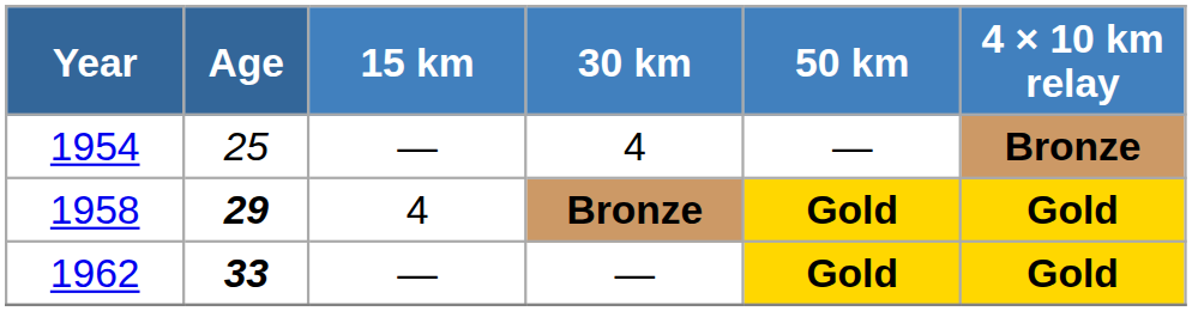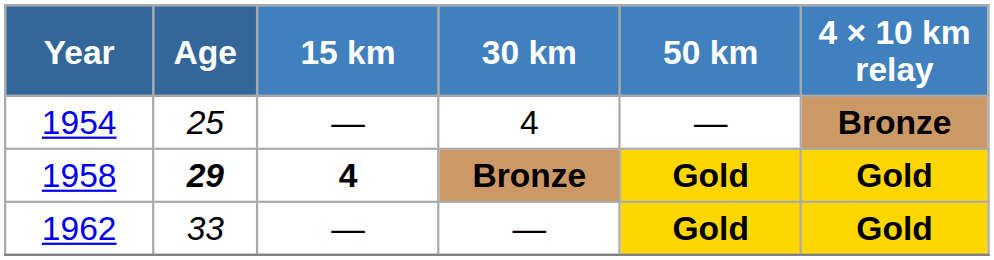1958 | 15 km: normal -> bold
1962 | Age: bold -> normal
